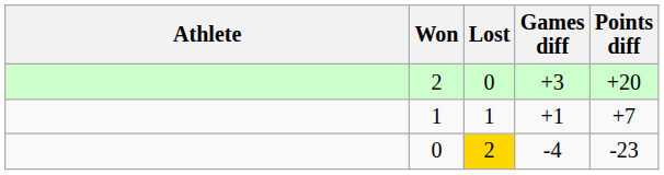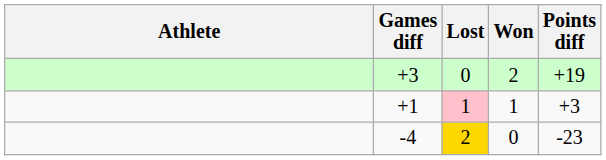columns swapped: Won <-> Games diff
row 2 | Points diff: +20 -> +19
row 3 | Lost: no background -> pink background
row 3 | Points diff: +7 -> +3
